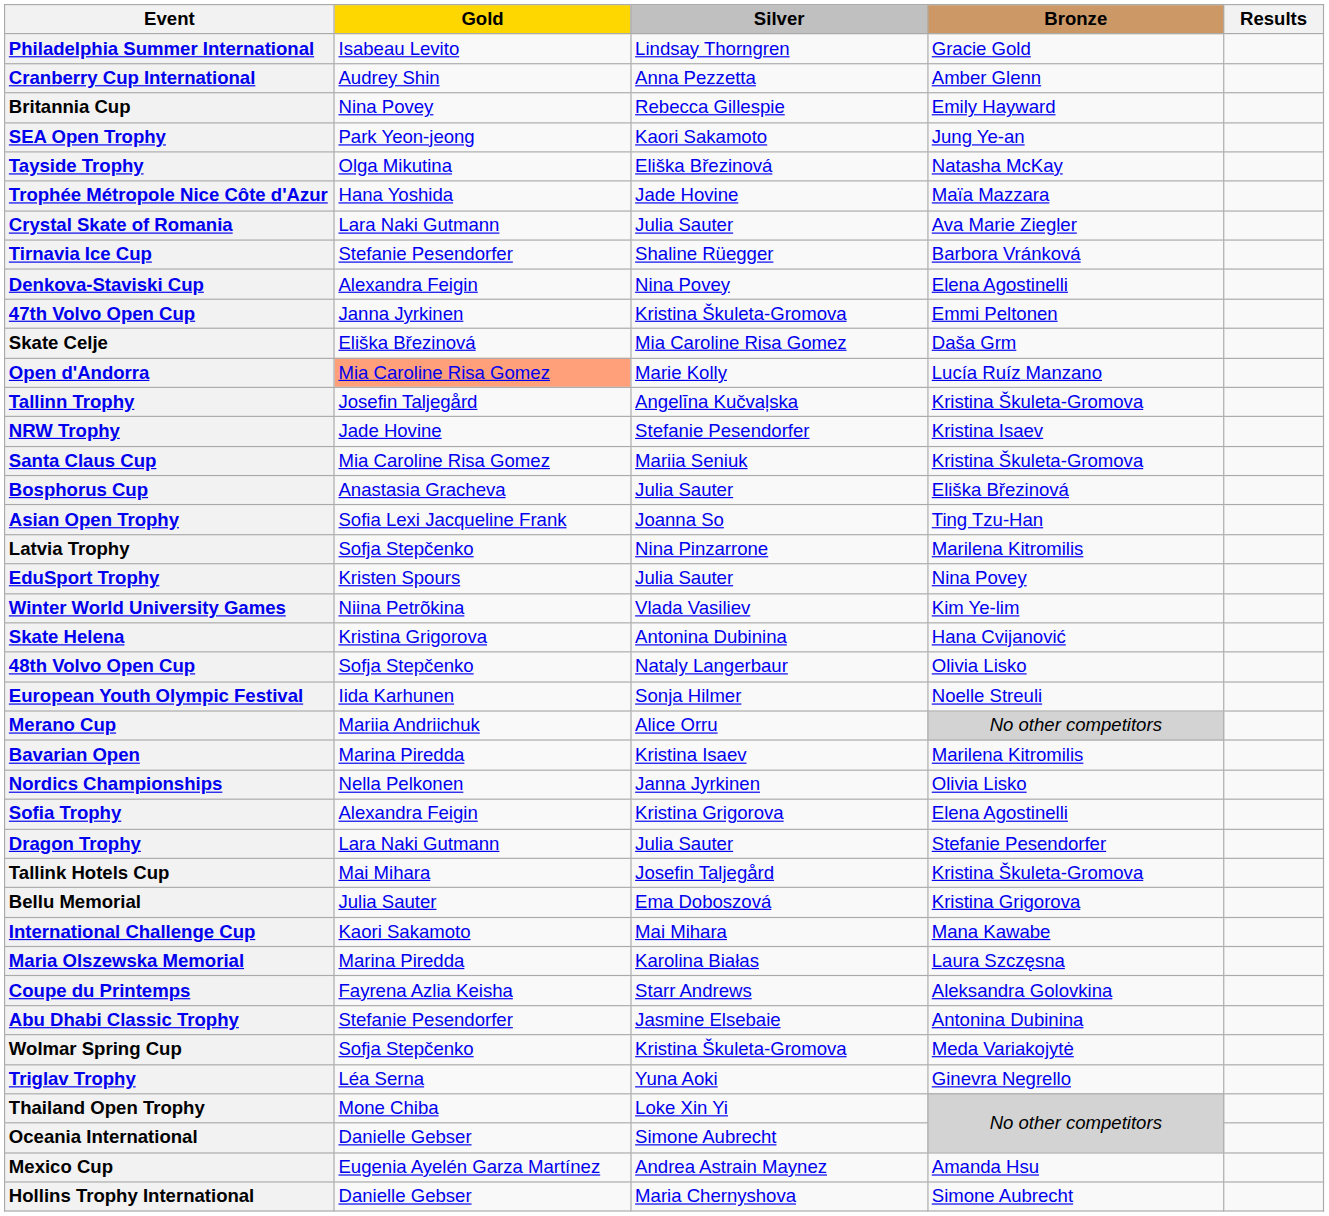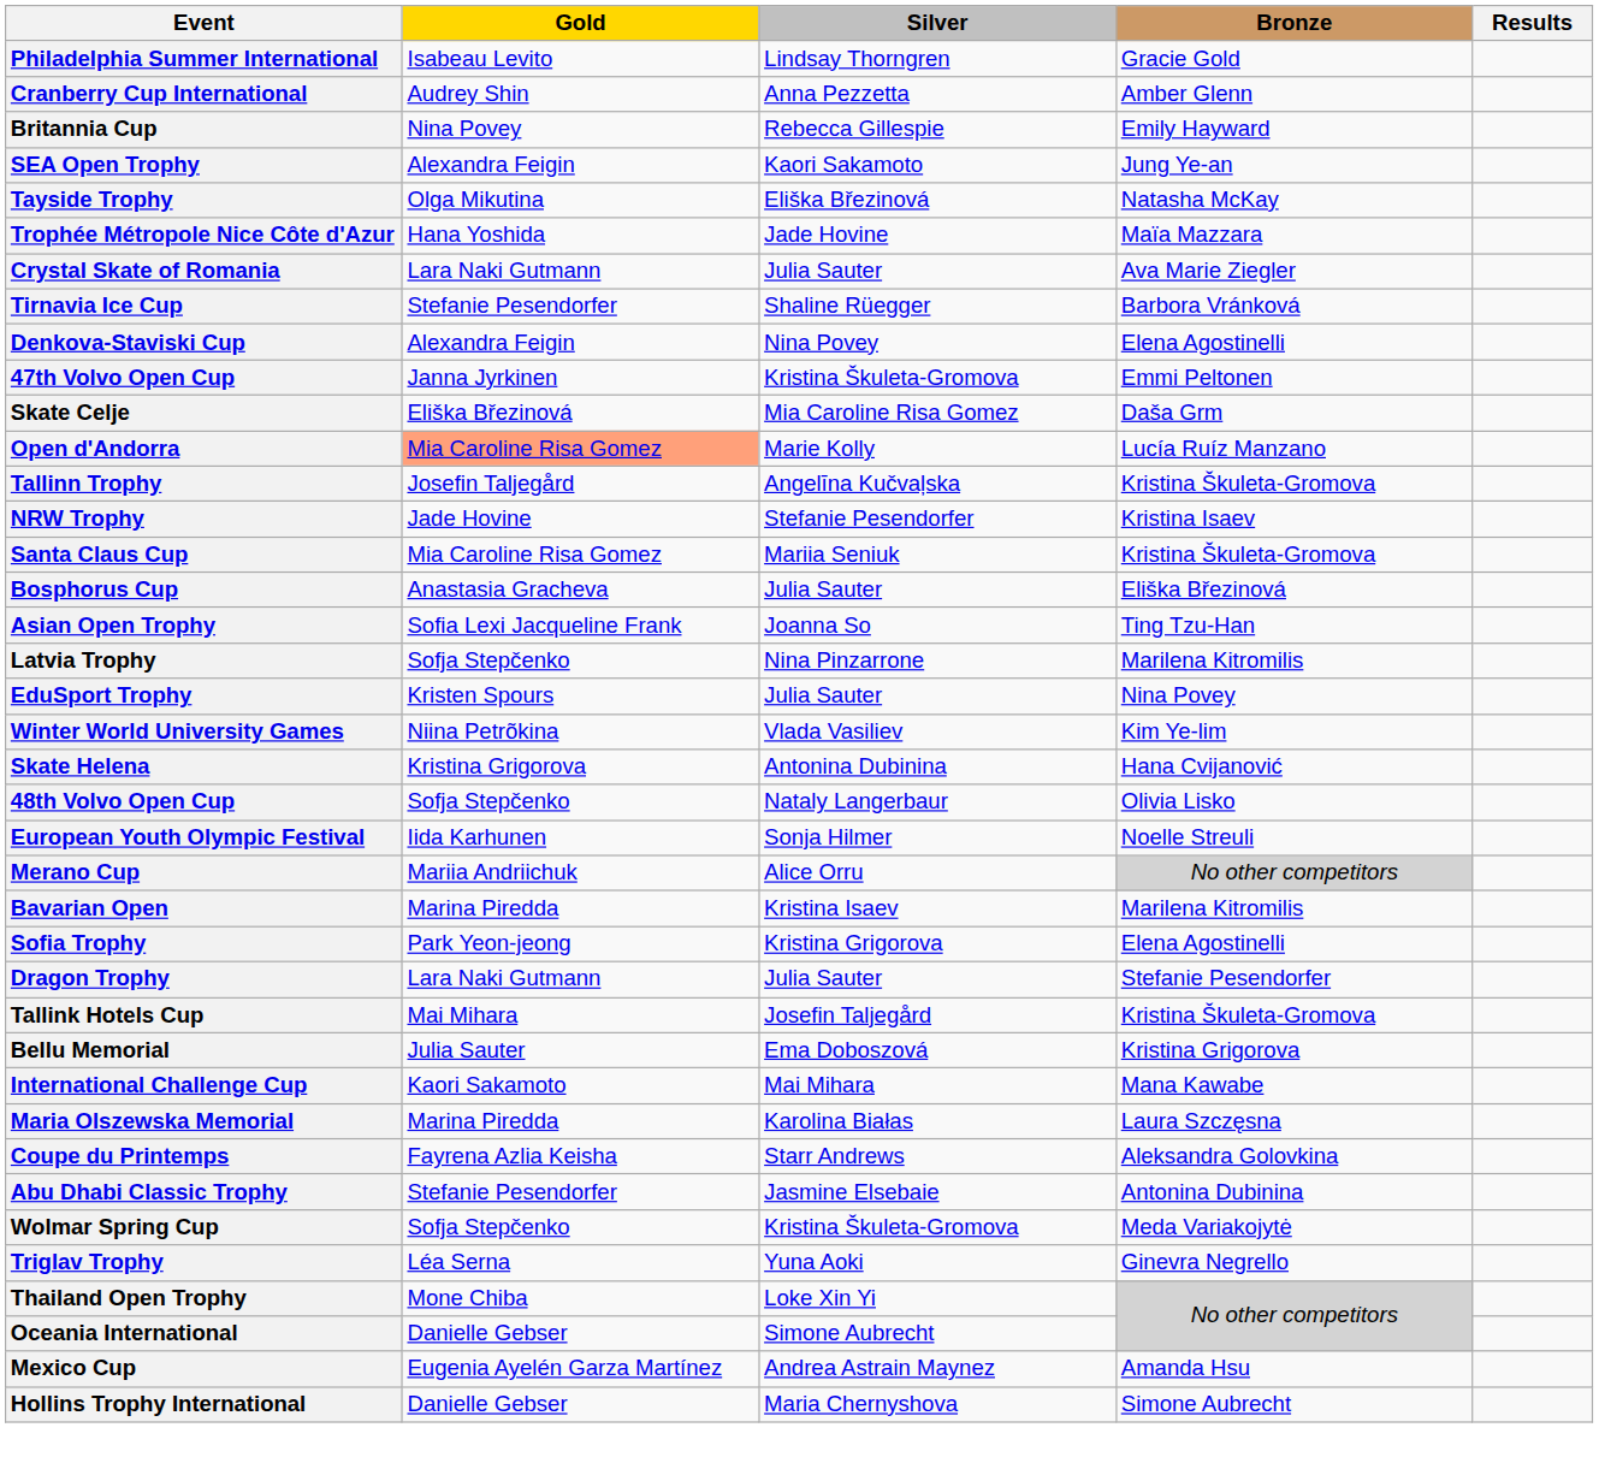SEA Open Trophy | Gold: Park Yeon-jeong -> Alexandra Feigin
- row: Nordics Championships | Nella Pelkonen | Janna Jyrkinen | Olivia Lisko
Sofia Trophy | Gold: Alexandra Feigin -> Park Yeon-jeong
